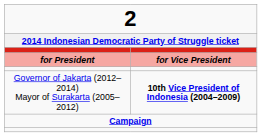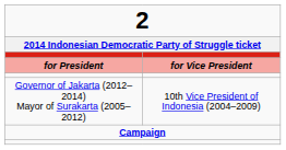row 6 | column 2: bold -> normal
